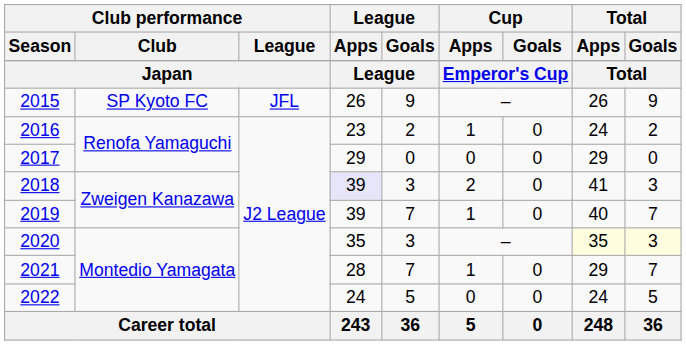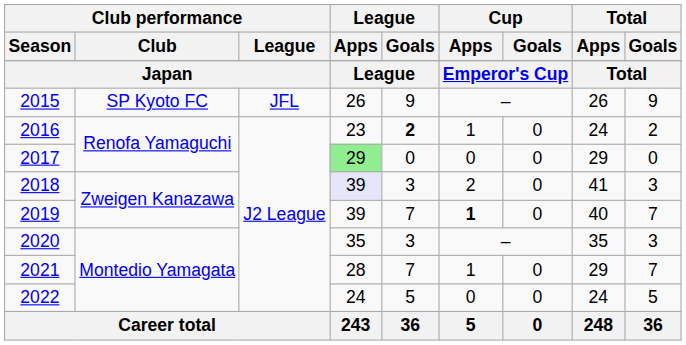2016 | League / Goals: normal -> bold
2017 | League / Apps: no background -> lightgreen background
2019 | Cup / Apps: normal -> bold
2020 | Total / Apps: lightyellow background -> no background
2020 | Total / Goals: lightyellow background -> no background
